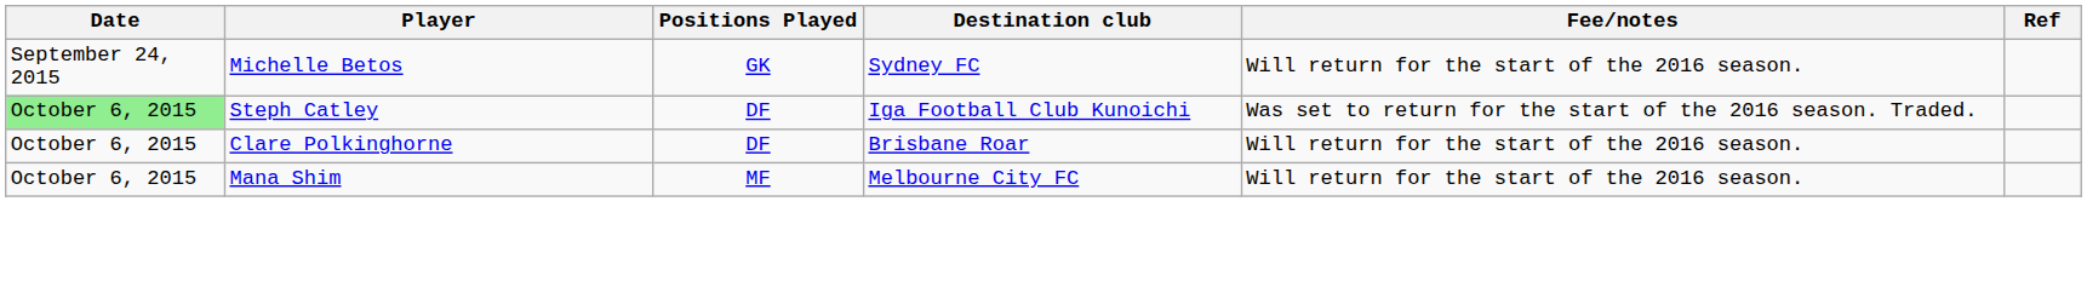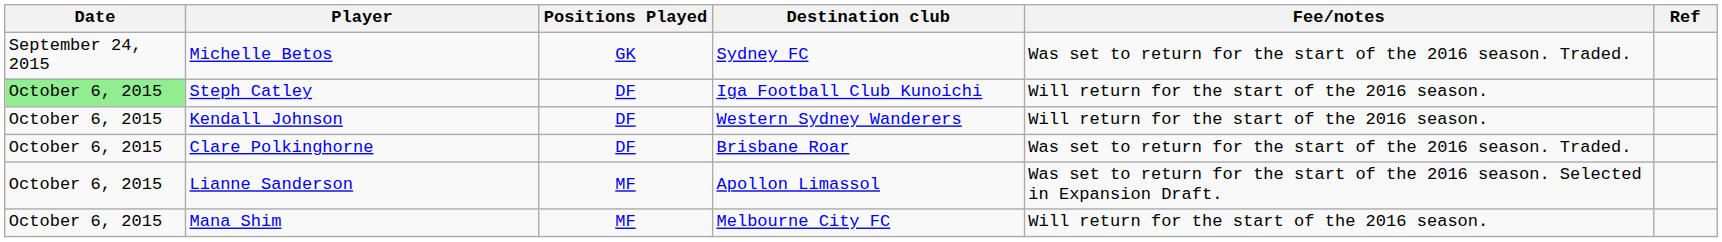Michelle Betos | Fee/notes: Will return for the start of the 2016 season. -> Was set to return for the start of the 2016 season. Traded.
Steph Catley | Fee/notes: Was set to return for the start of the 2016 season. Traded. -> Will return for the start of the 2016 season.
+ row: October 6, 2015 | Kendall Johnson | DF | Western Sydney Wanderers | Will return for the start of the 2016 season.
Clare Polkinghorne | Fee/notes: Will return for the start of the 2016 season. -> Was set to return for the start of the 2016 season. Traded.
+ row: October 6, 2015 | Lianne Sanderson | MF | Apollon Limassol | Was set to return for the start of the 2016 season. Selected in Expansion Draft.
